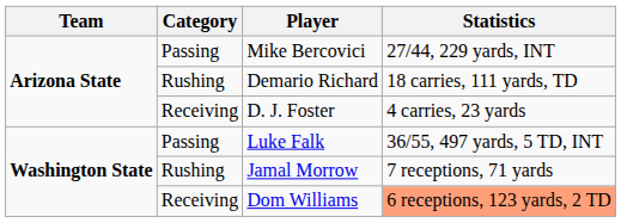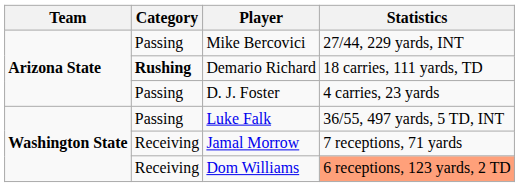Demario Richard | Category: normal -> bold
D. J. Foster | Category: Receiving -> Passing
Jamal Morrow | Category: Rushing -> Receiving
